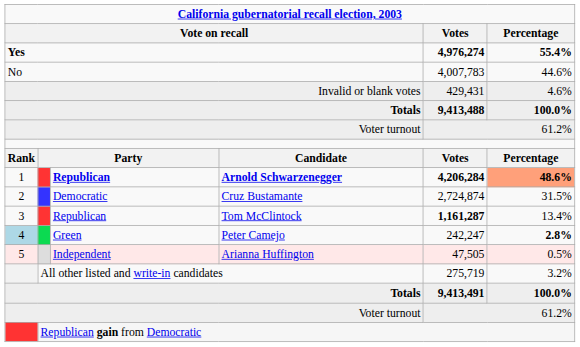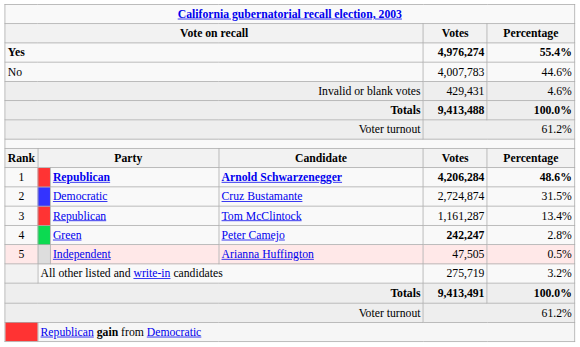Arnold Schwarzenegger | Percentage: lightsalmon background -> no background
Tom McClintock | Votes: bold -> normal
Peter Camejo | column 1: lightblue background -> no background
Peter Camejo | Votes: normal -> bold
Peter Camejo | Percentage: bold -> normal
